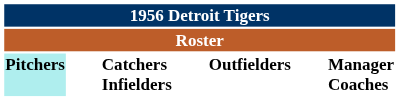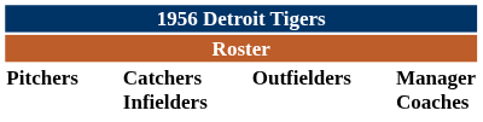Pitchers | column 1: paleturquoise background -> no background
